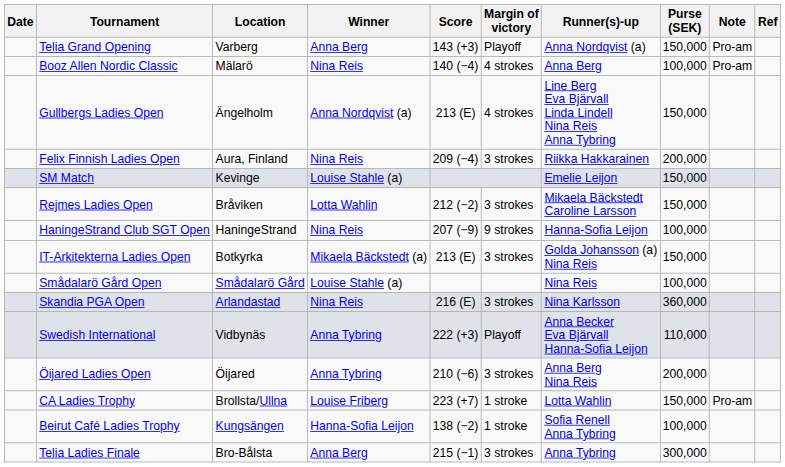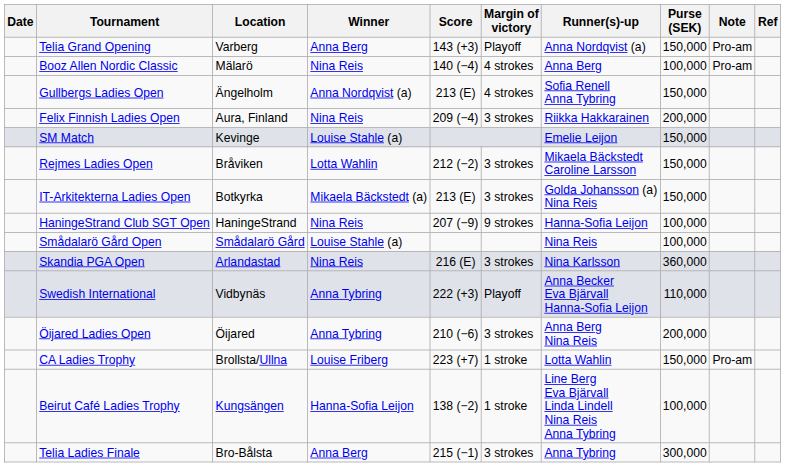Gullbergs Ladies Open | Runner(s)-up: Line Berg Eva Bjärvall Linda Lindell Nina Reis Anna Tybring -> Sofia Renell Anna Tybring
rows swapped: IT-Arkitekterna Ladies Open <-> HaningeStrand Club SGT Open
Beirut Café Ladies Trophy | Runner(s)-up: Sofia Renell Anna Tybring -> Line Berg Eva Bjärvall Linda Lindell Nina Reis Anna Tybring
